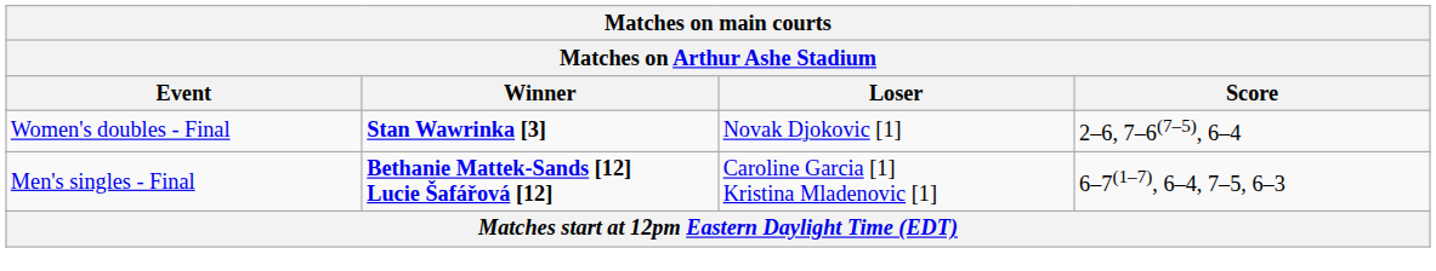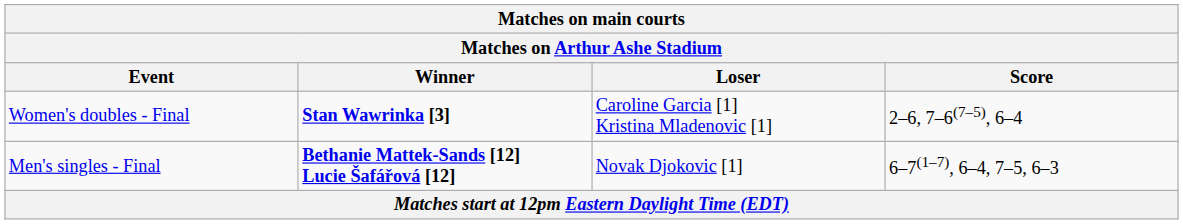Women's doubles - Final | Loser: Novak Djokovic [1] -> Caroline Garcia [1] Kristina Mladenovic [1]
Men's singles - Final | Loser: Caroline Garcia [1] Kristina Mladenovic [1] -> Novak Djokovic [1]
